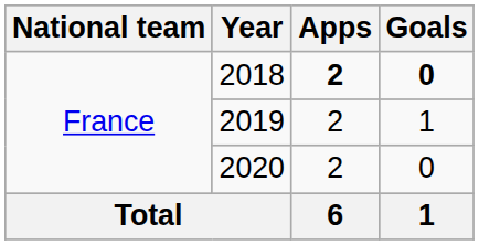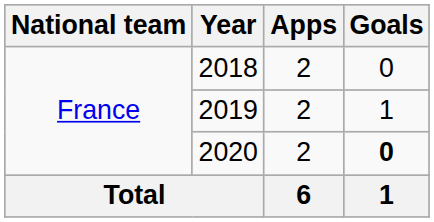2018 | Apps: bold -> normal
2018 | Goals: bold -> normal
2020 | Goals: normal -> bold
